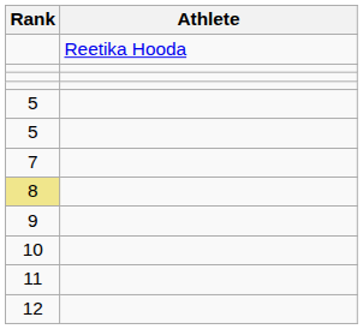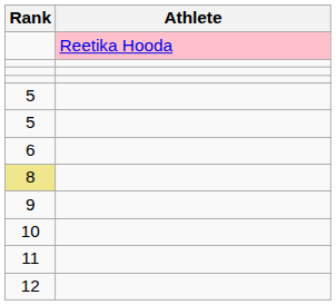row 2 | Athlete: no background -> pink background
row 8 | Rank: 7 -> 6
